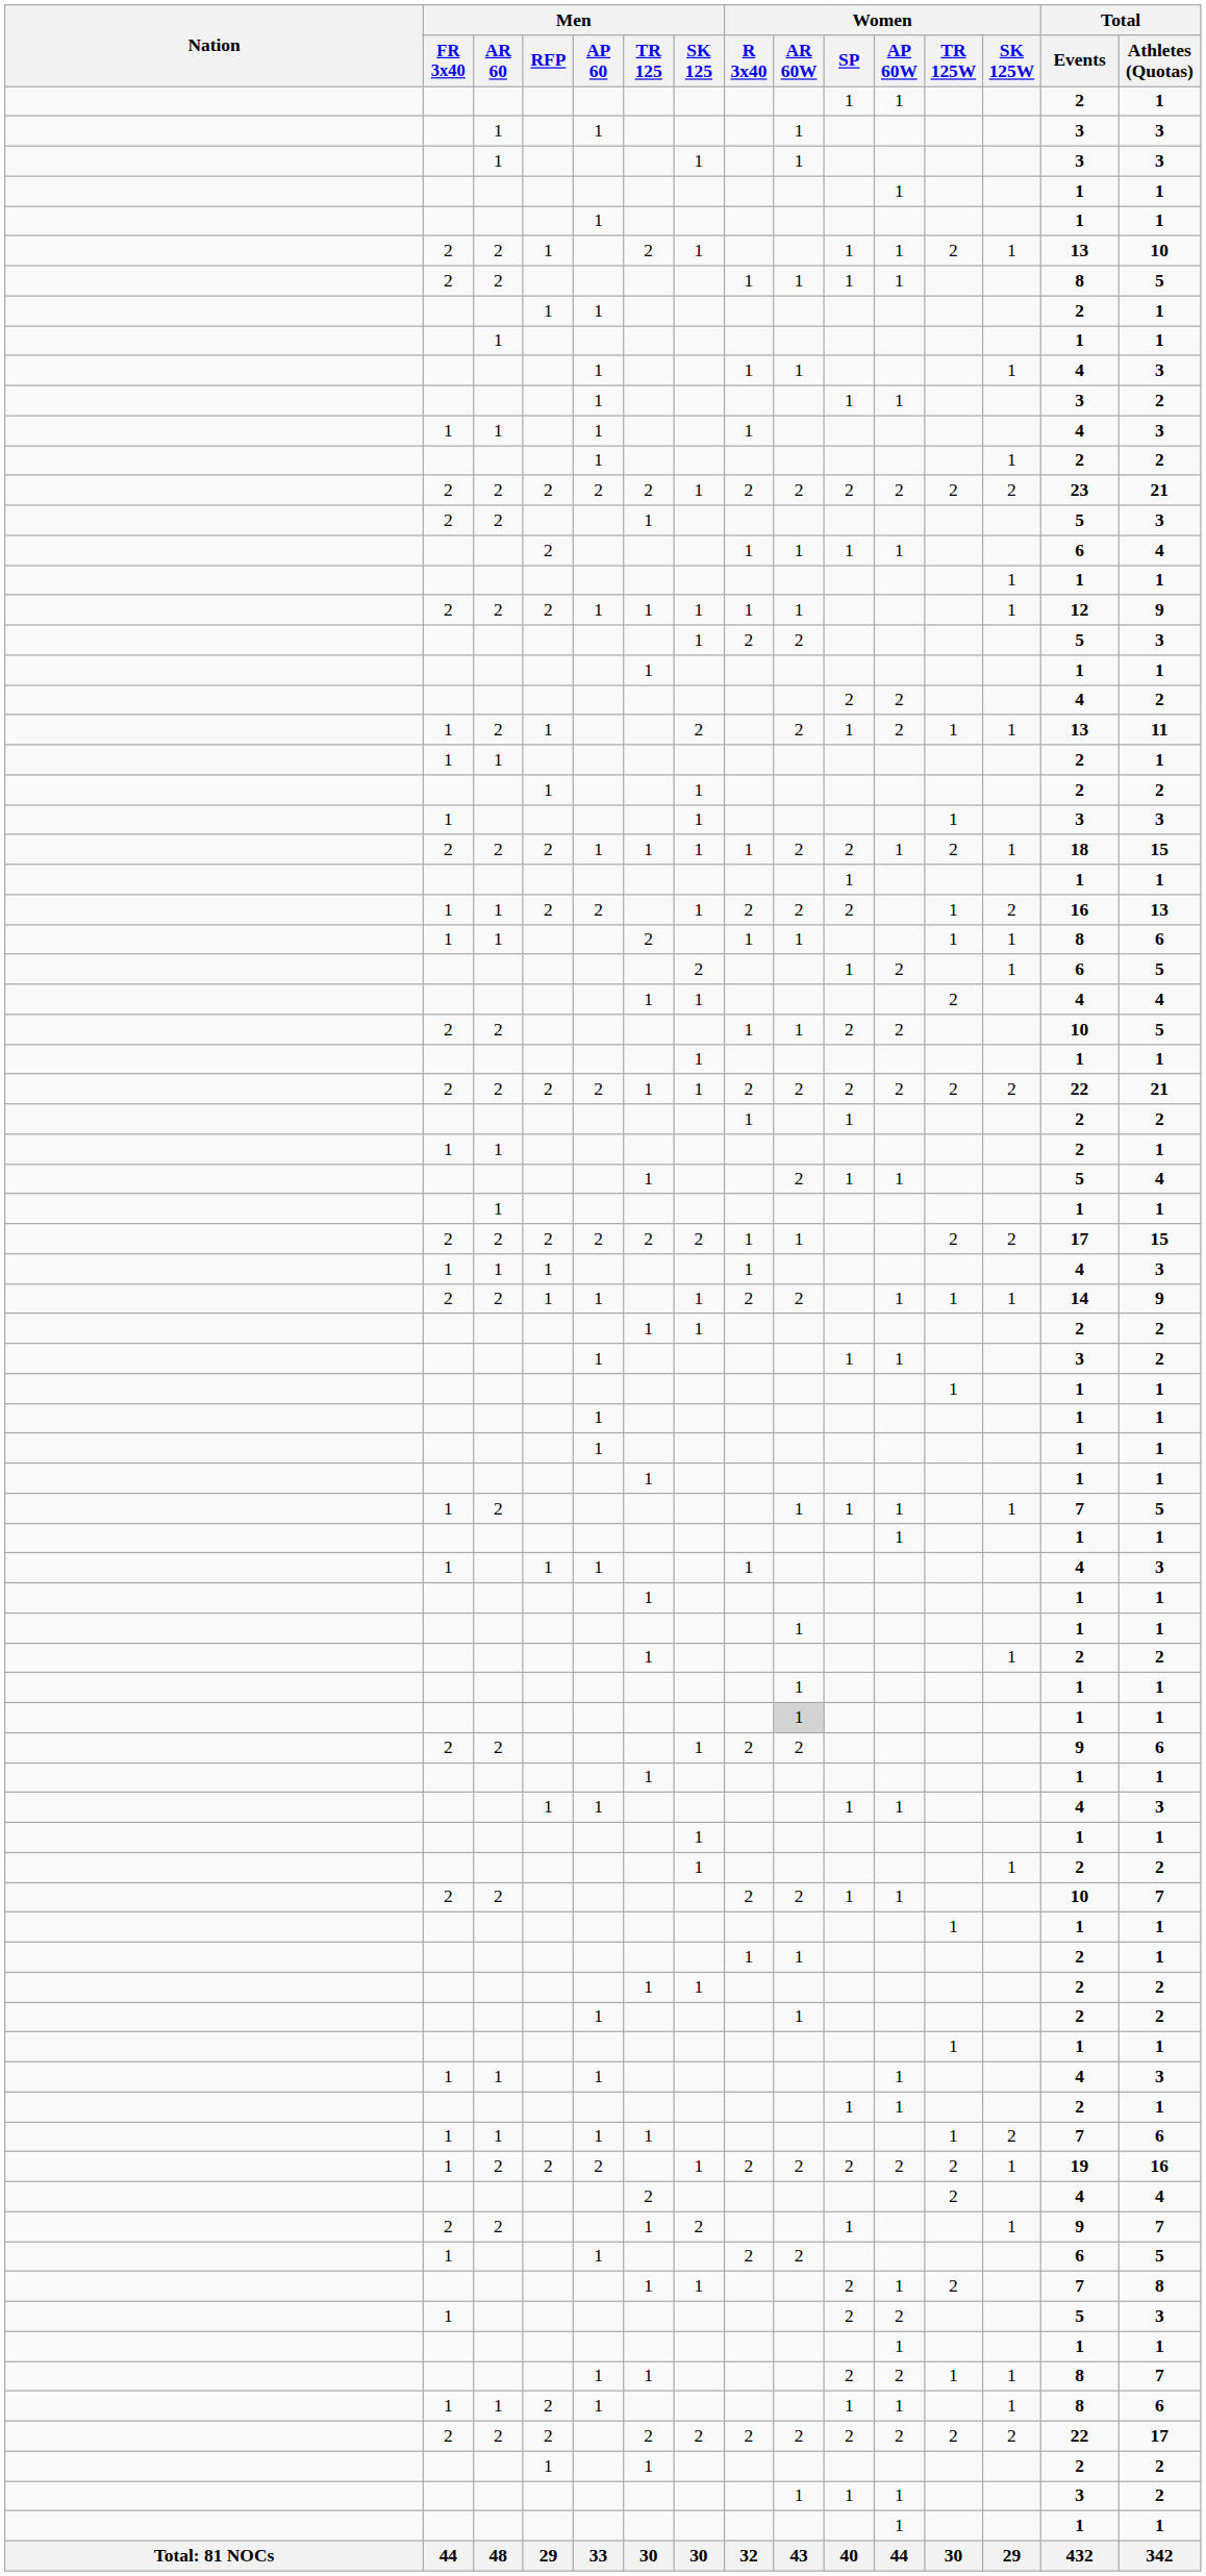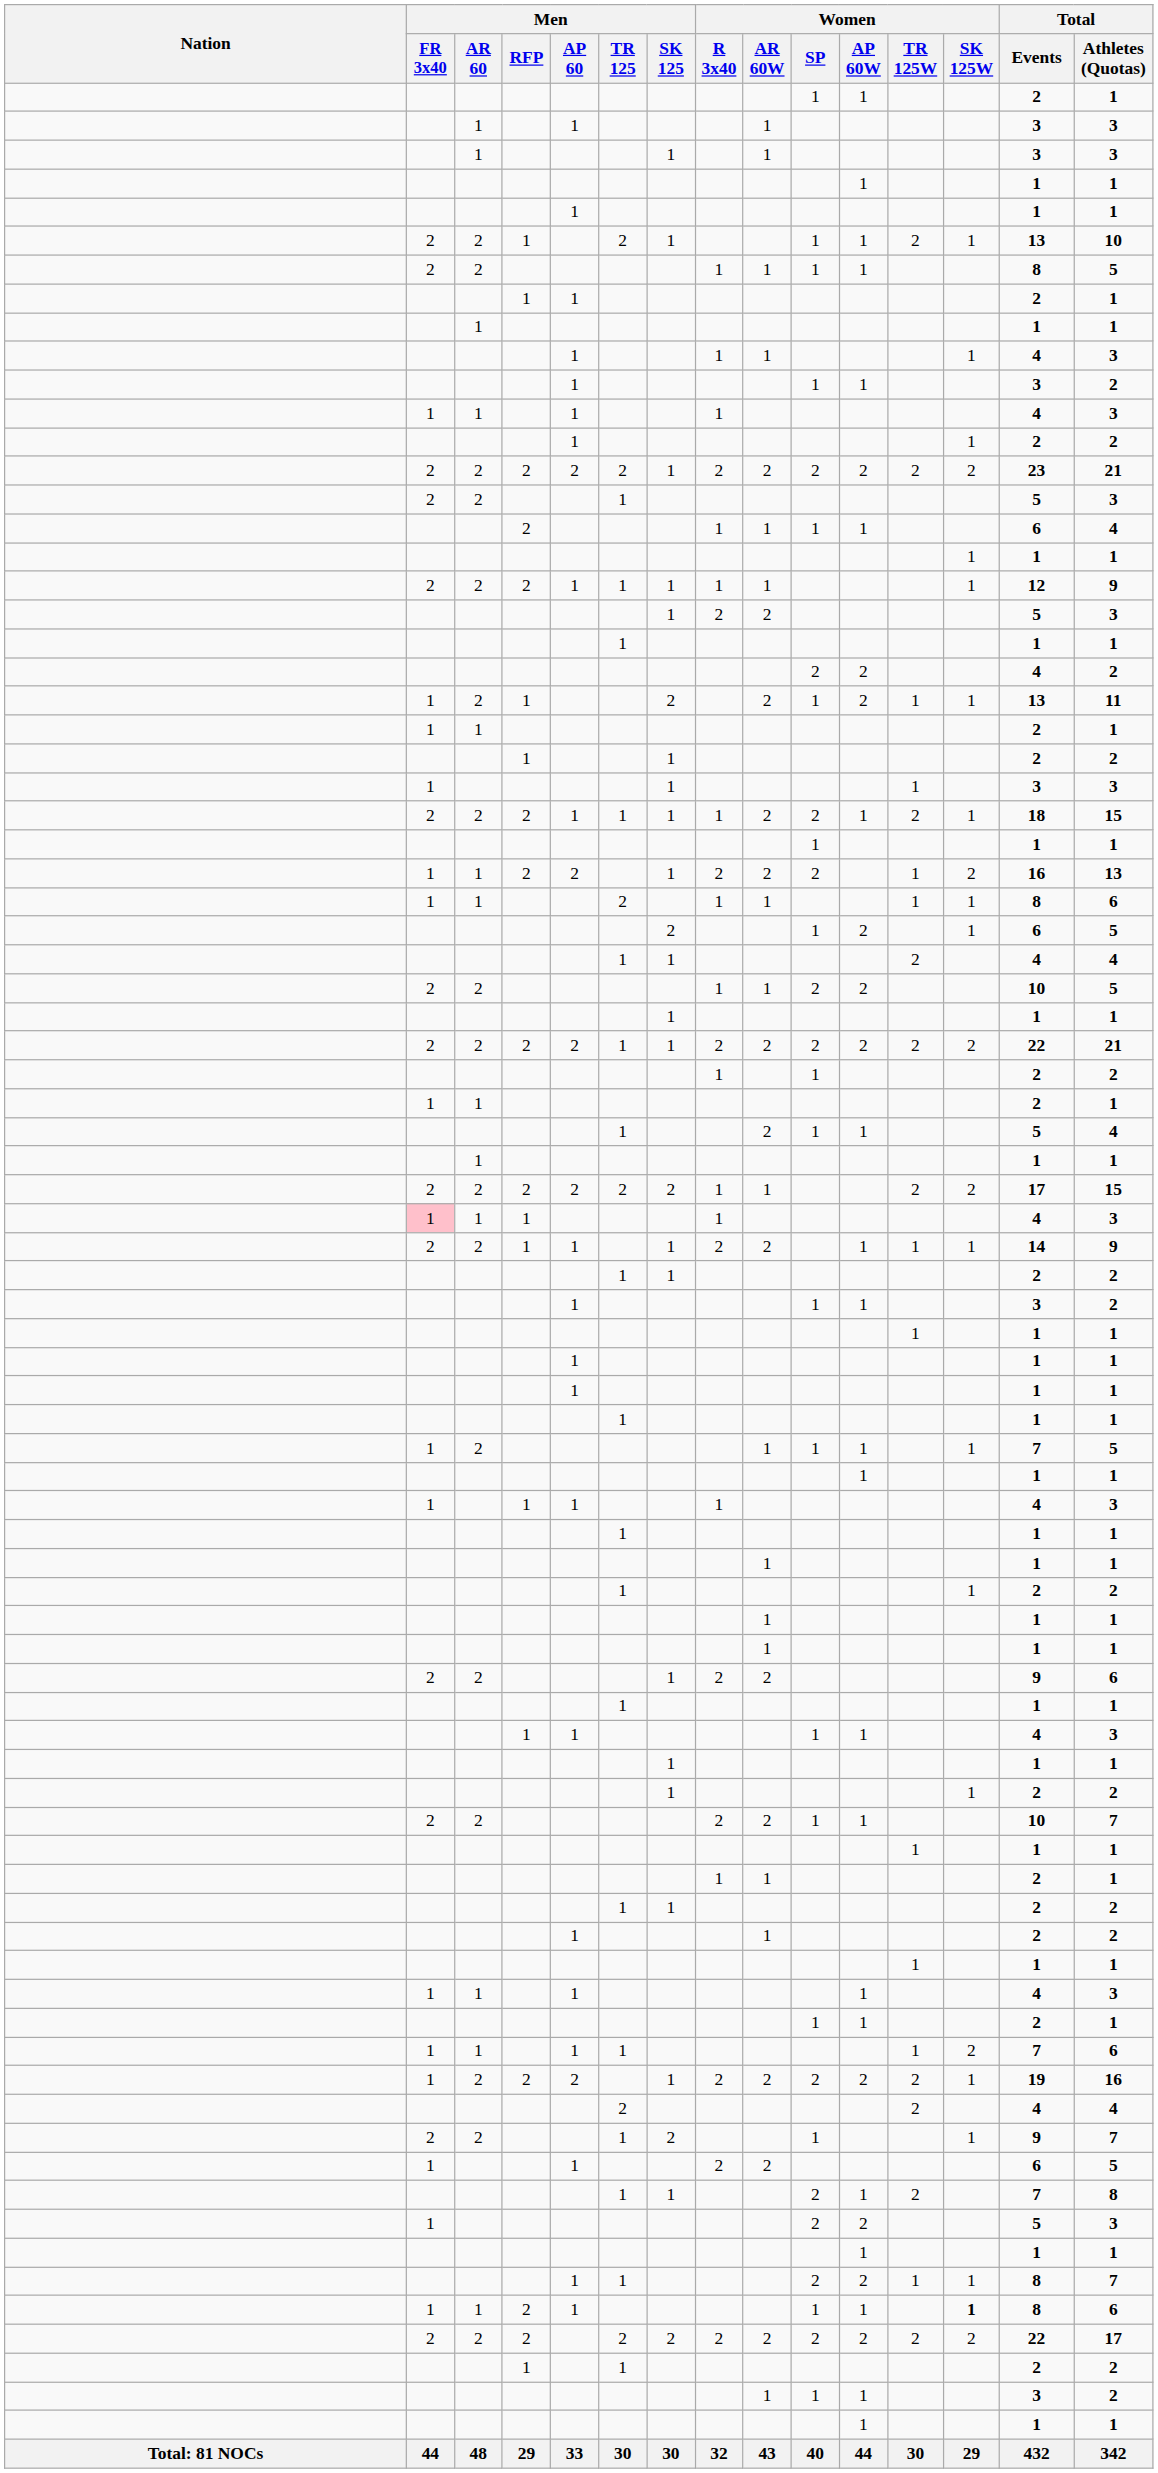row 42 | Men / FR 3x40: no background -> pink background
row 57 | Women / AR 60W: lightgrey background -> no background
row 80 | Women / SK 125W: normal -> bold
